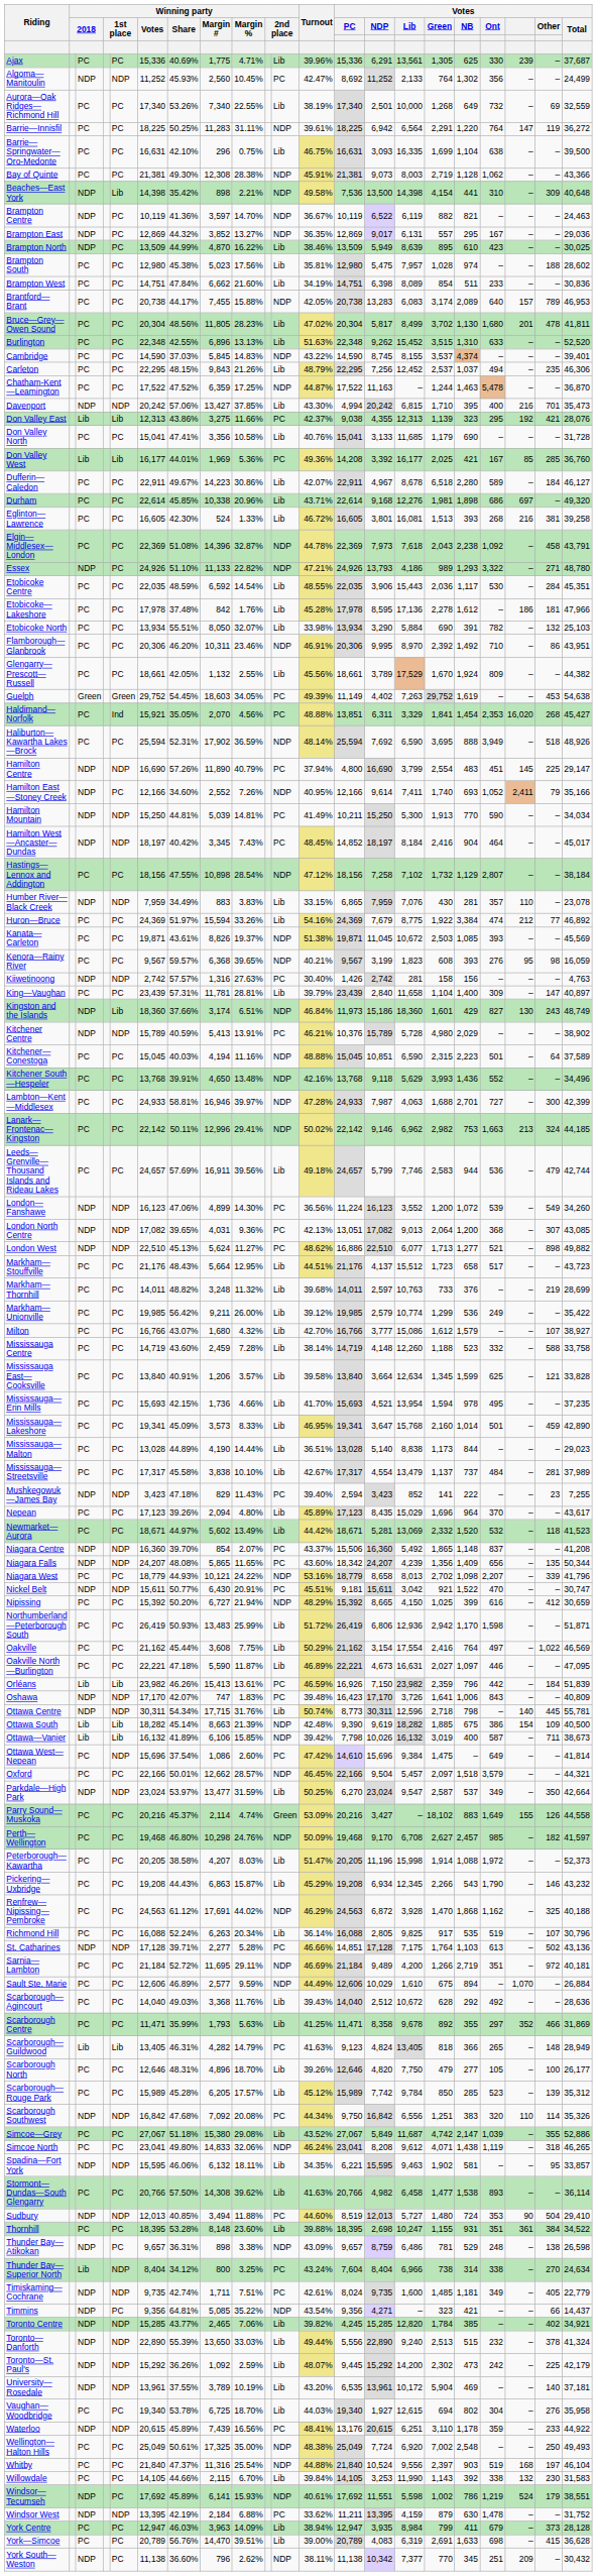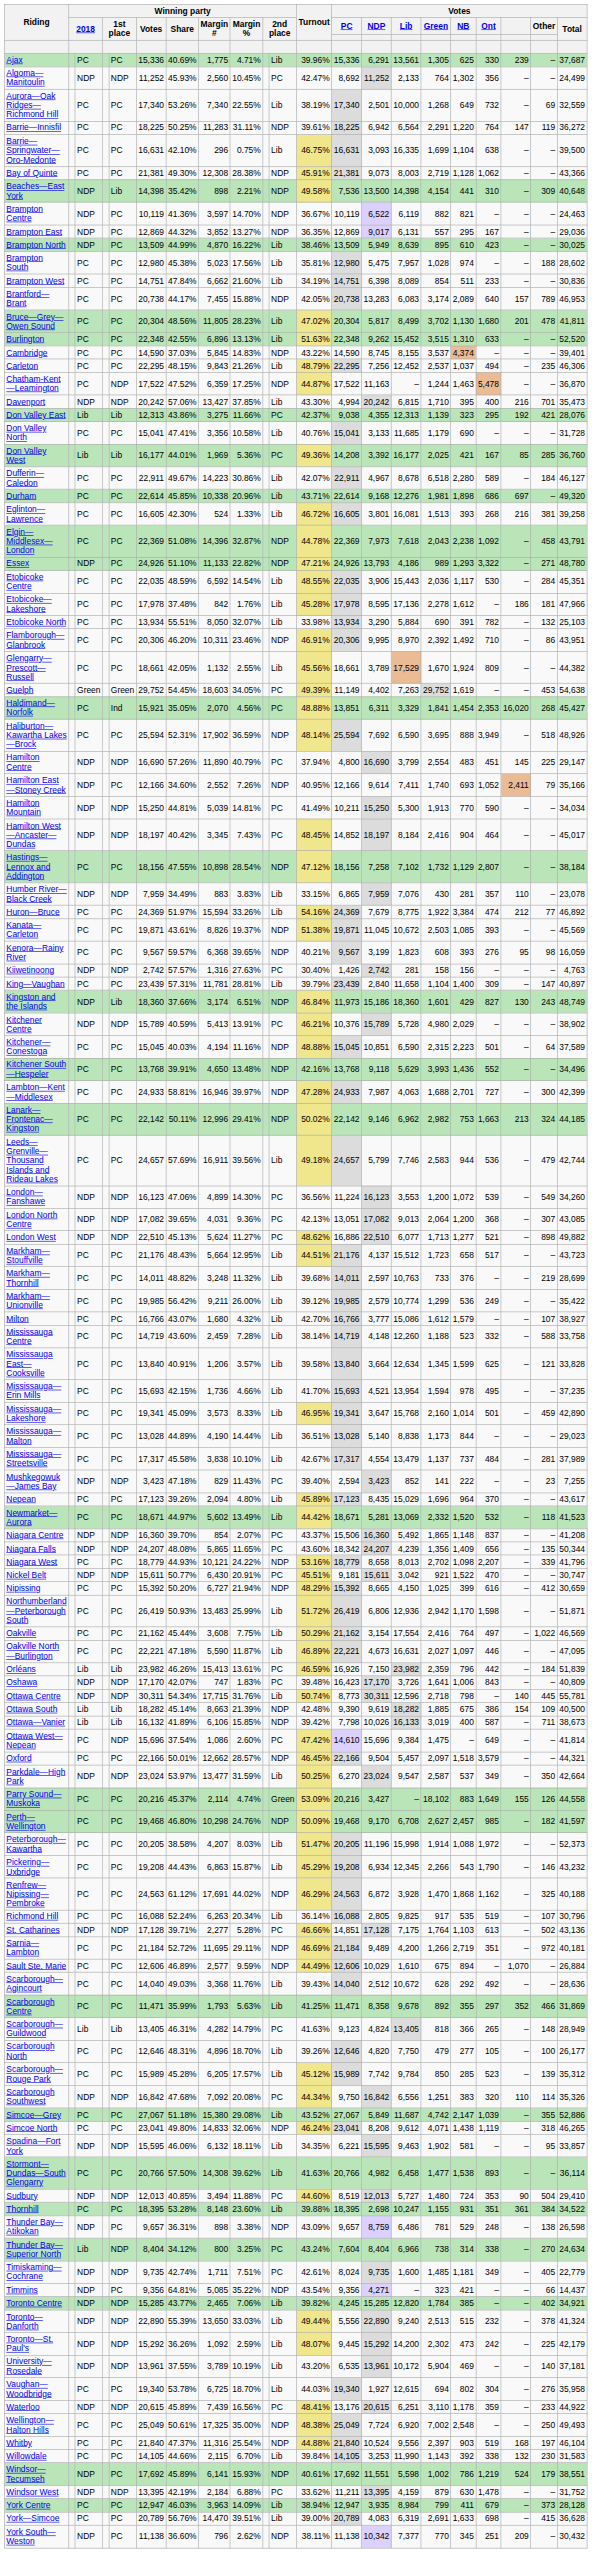Chatham-Kent—Leamington | column 5: PC -> NDP
London—Fanshawe | Votes / Lib: 3,552 -> 3,553
Ottawa—Vanier | Votes / Lib: 16,132 -> 16,133
